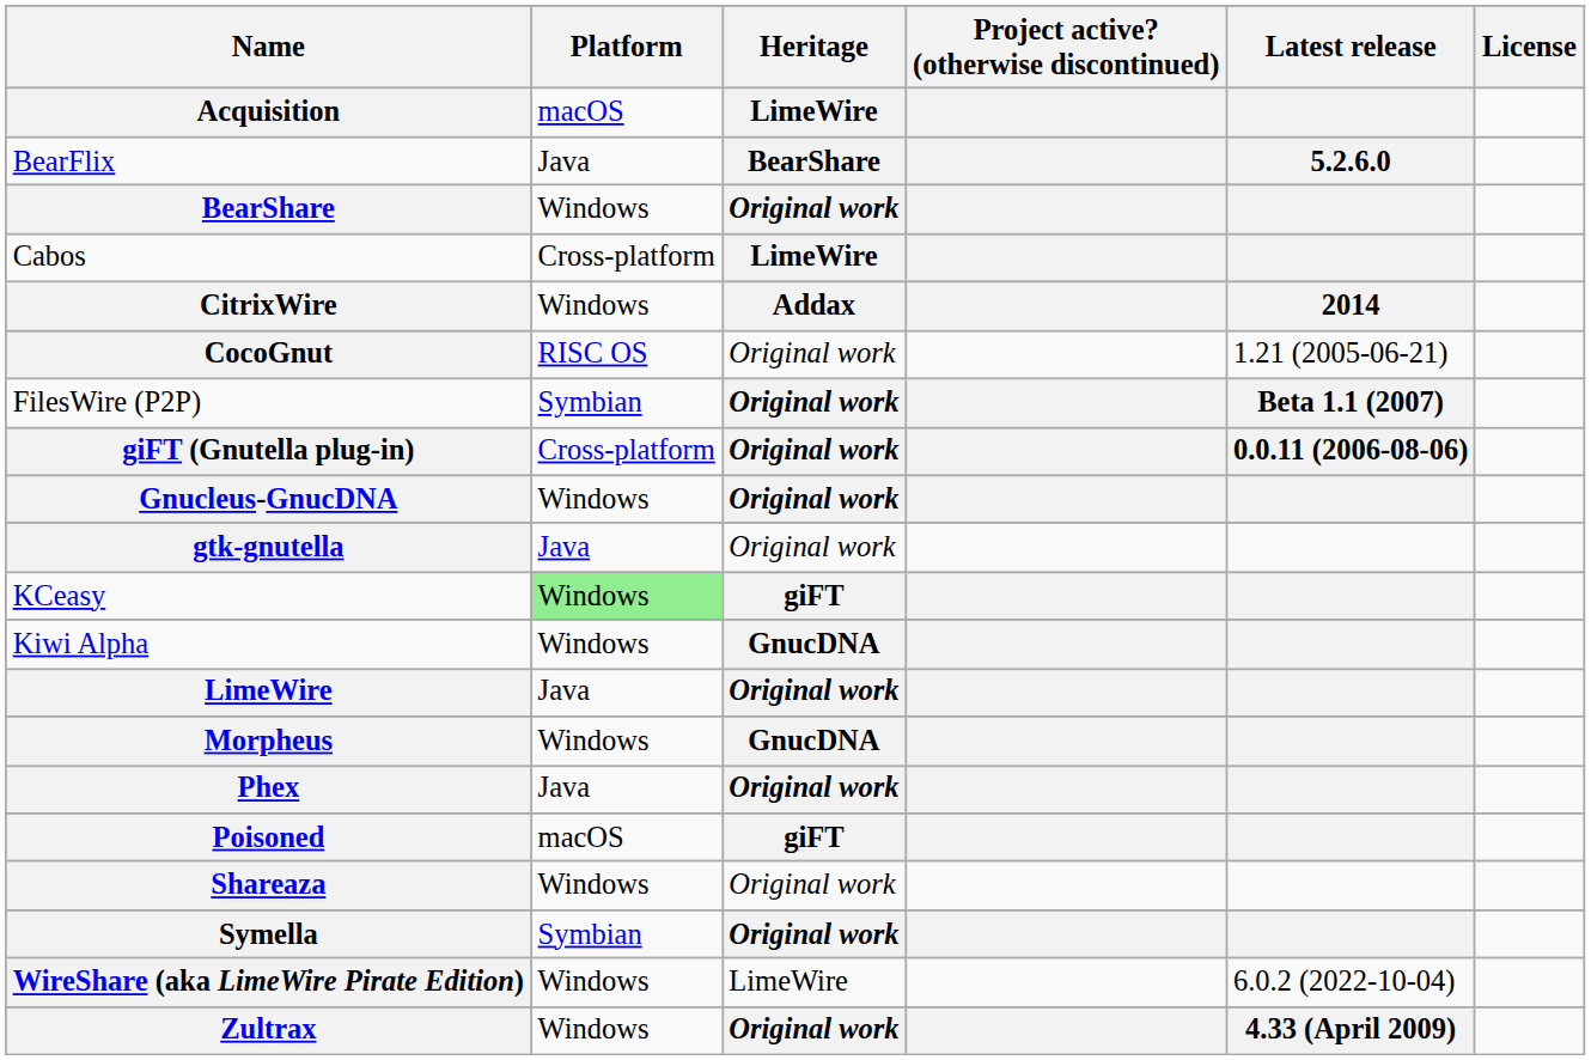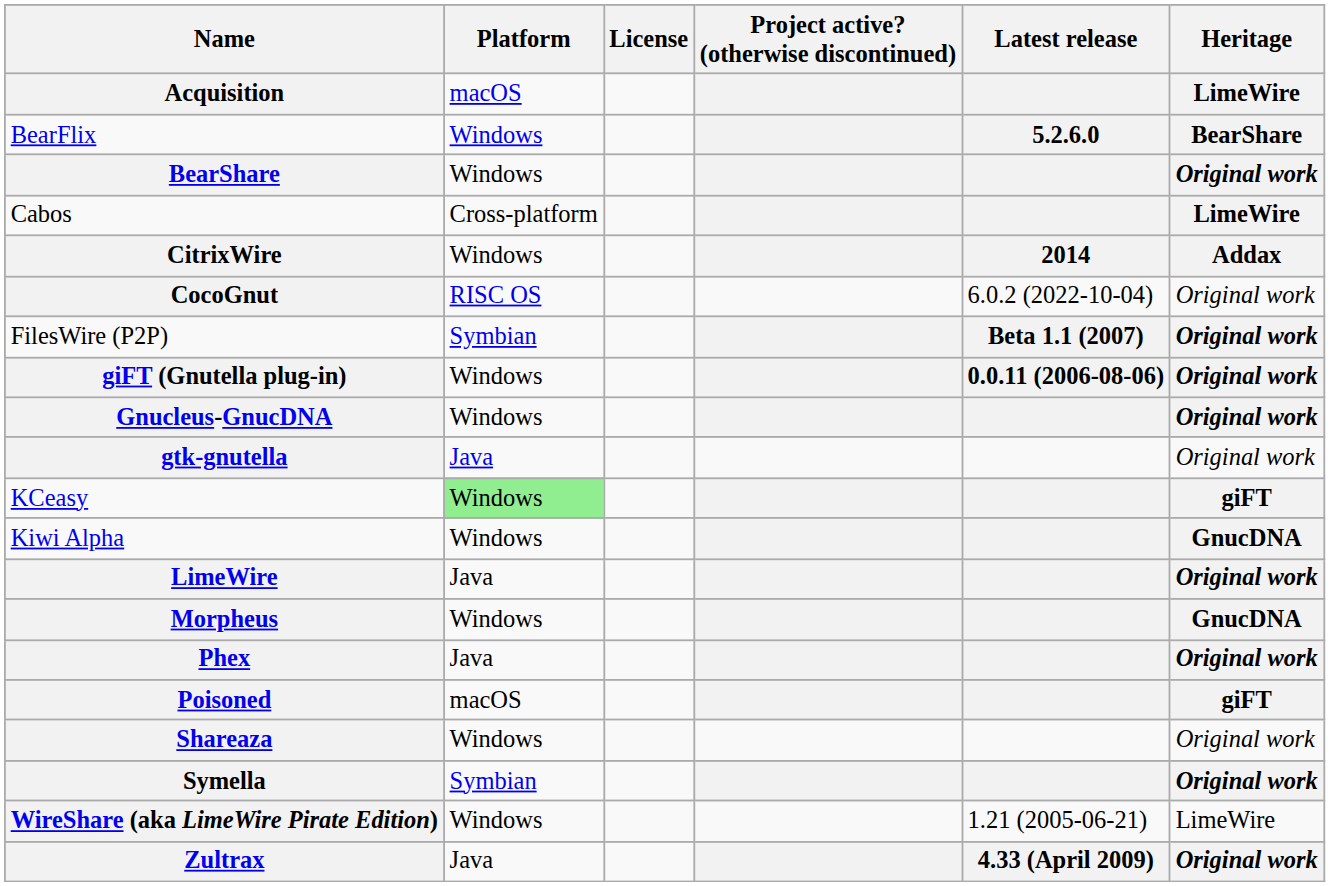columns swapped: License <-> Heritage
BearFlix | Platform: Java -> Windows
CocoGnut | Latest release: 1.21 (2005-06-21) -> 6.0.2 (2022-10-04)
giFT (Gnutella plug-in) | Platform: Cross-platform -> Windows
WireShare (aka LimeWire Pirate Edition) | Latest release: 6.0.2 (2022-10-04) -> 1.21 (2005-06-21)
Zultrax | Platform: Windows -> Java
